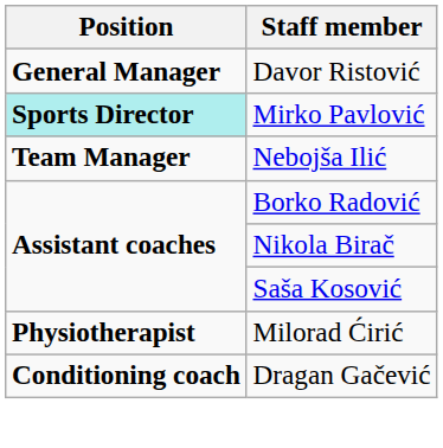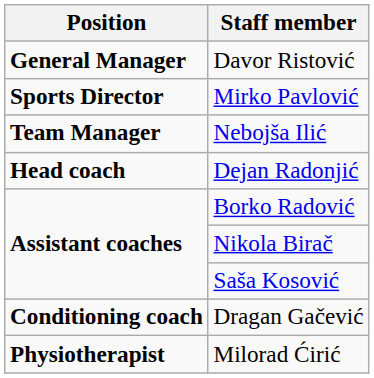Mirko Pavlović | Position: paleturquoise background -> no background
+ row: Head coach | Dejan Radonjić
rows swapped: Dragan Gačević <-> Milorad Ćirić
